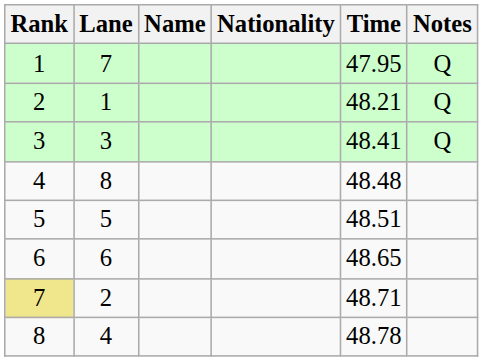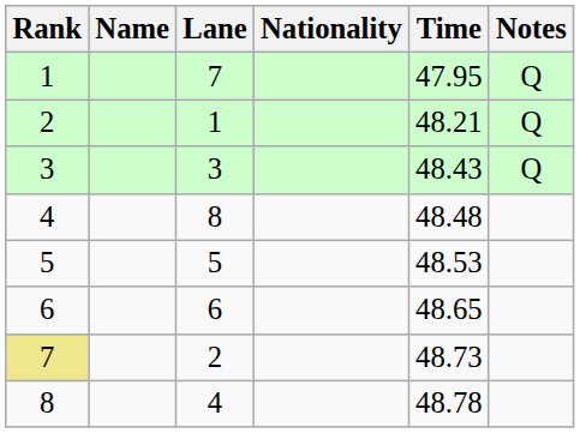columns swapped: Lane <-> Name
row 4 | Time: 48.41 -> 48.43
row 6 | Time: 48.51 -> 48.53
row 8 | Time: 48.71 -> 48.73
